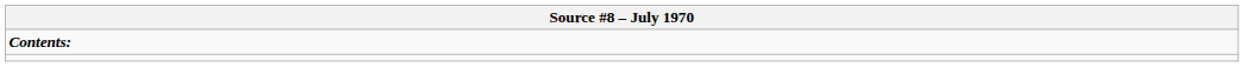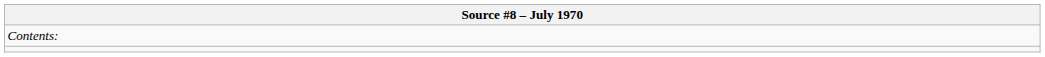row 2 | column 1: bold -> normal
